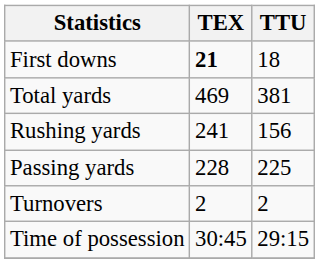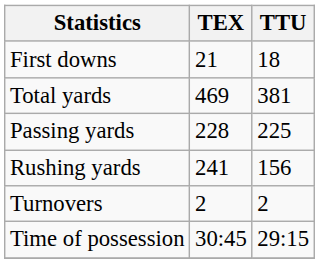First downs | TEX: bold -> normal
rows swapped: Rushing yards <-> Passing yards
